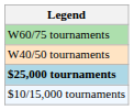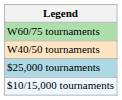row 4 | column 1: bold -> normal
